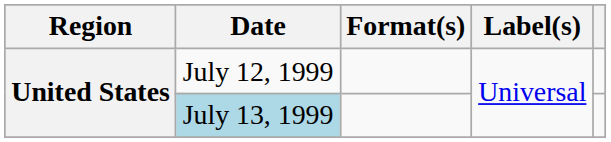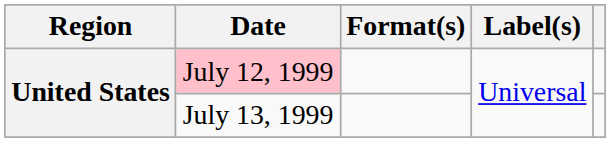July 12, 1999 | Date: no background -> pink background
July 13, 1999 | Date: lightblue background -> no background
